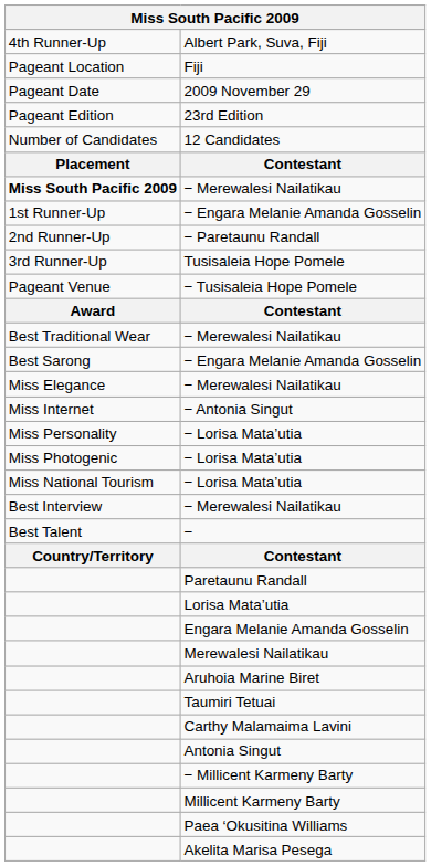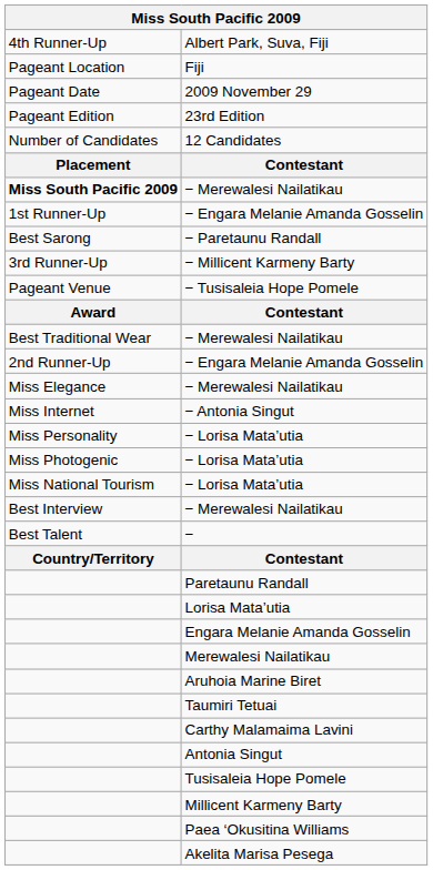row 10 | column 1: 2nd Runner-Up -> Best Sarong
row 11 | column 2: Tusisaleia Hope Pomele -> − Millicent Karmeny Barty
row 15 | column 1: Best Sarong -> 2nd Runner-Up
row 32 | column 2: − Millicent Karmeny Barty -> Tusisaleia Hope Pomele
